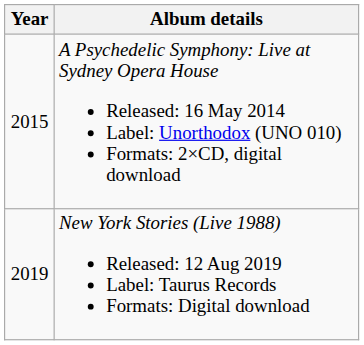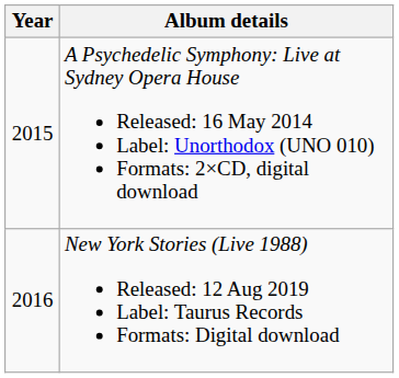row 3 | Year: 2019 -> 2016
